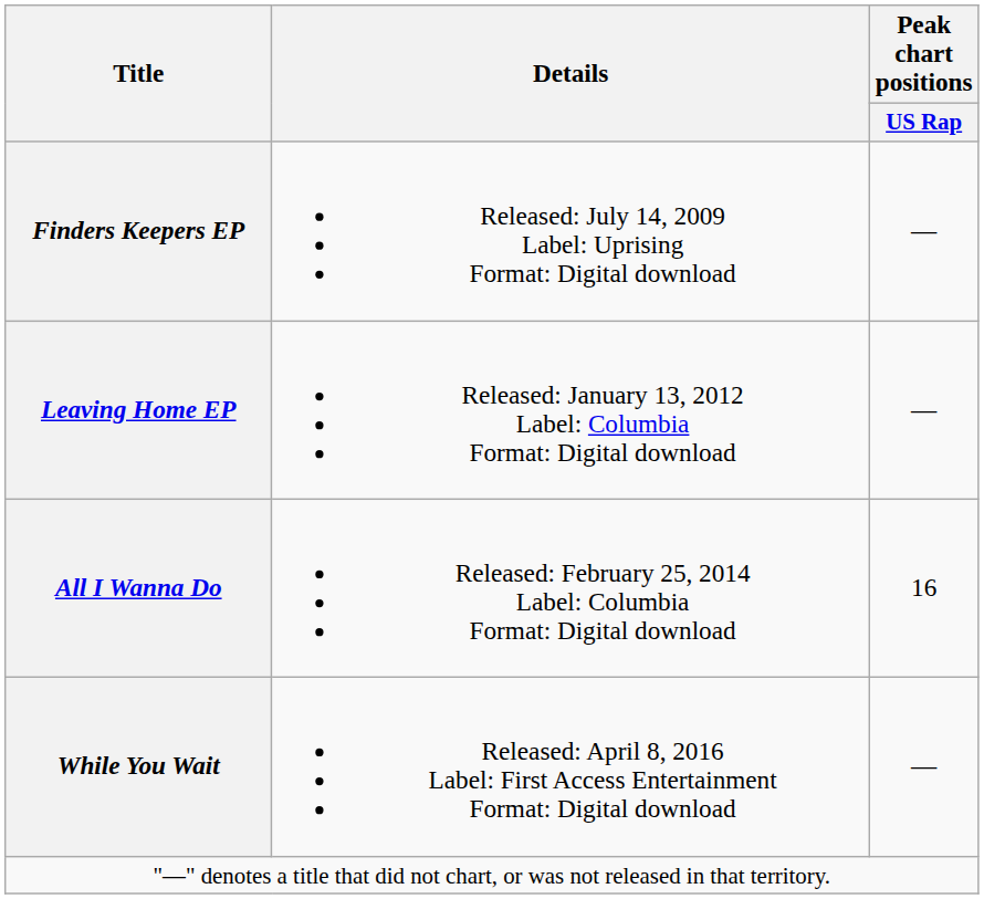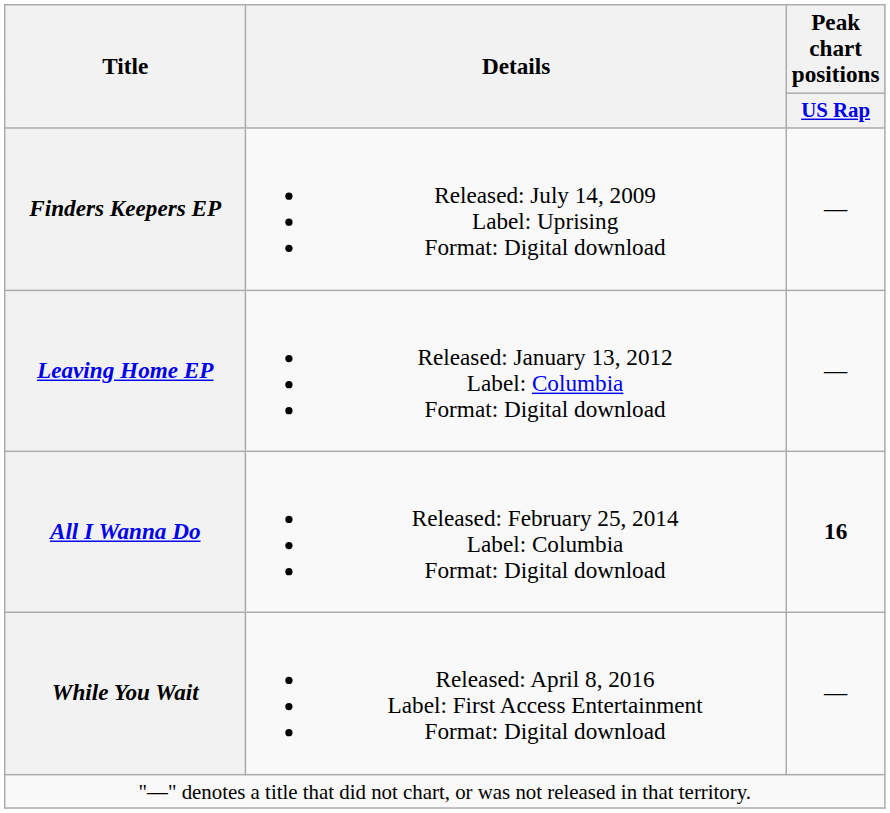All I Wanna Do | Peak chart positions / US Rap: normal -> bold
